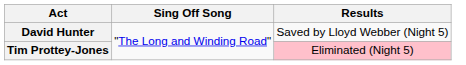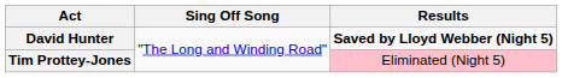David Hunter | Results: normal -> bold
